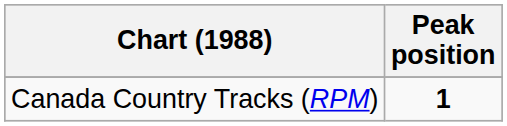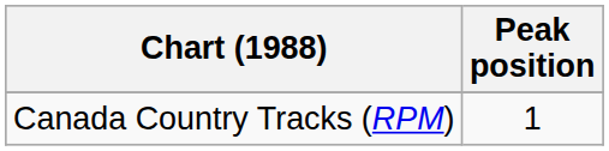Canada Country Tracks (RPM) | Peak position: bold -> normal
